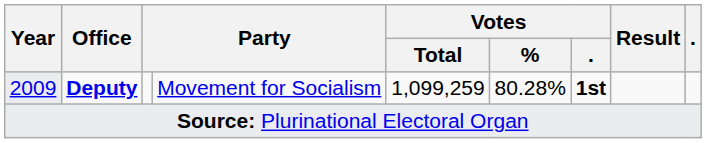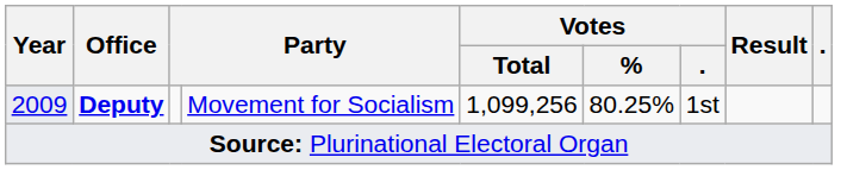2009 | Votes / Total: 1,099,259 -> 1,099,256
2009 | Votes / %: 80.28% -> 80.25%
2009 | Votes / .: bold -> normal
